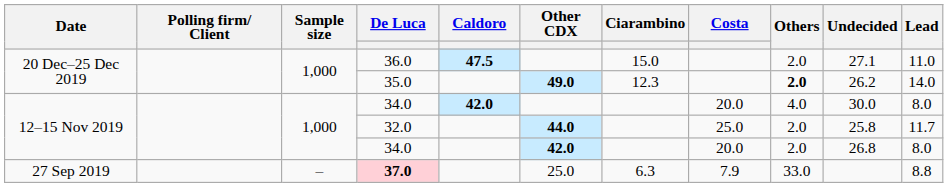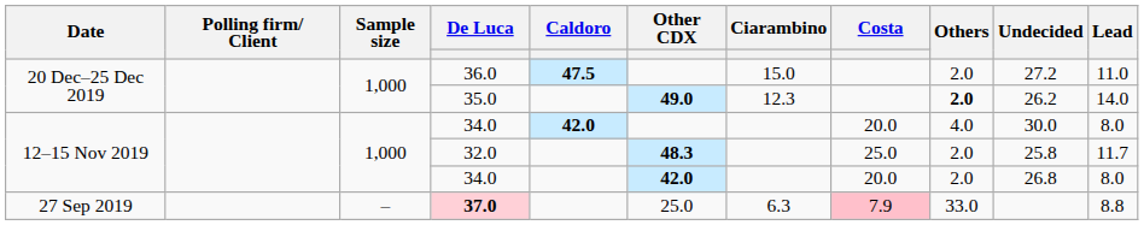36.0 | Undecided: 27.1 -> 27.2
32.0 | Other CDX: 44.0 -> 48.3
37.0 | Costa: no background -> pink background
